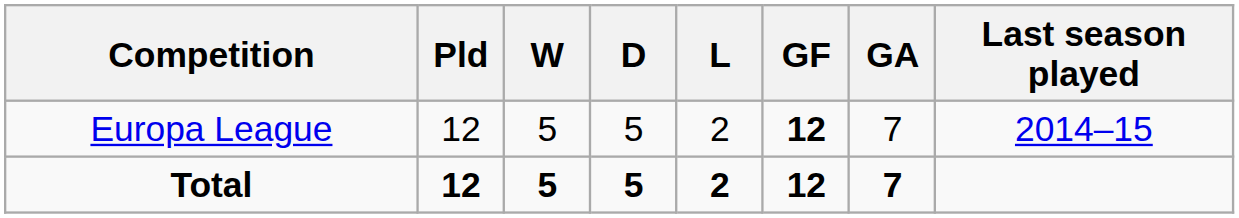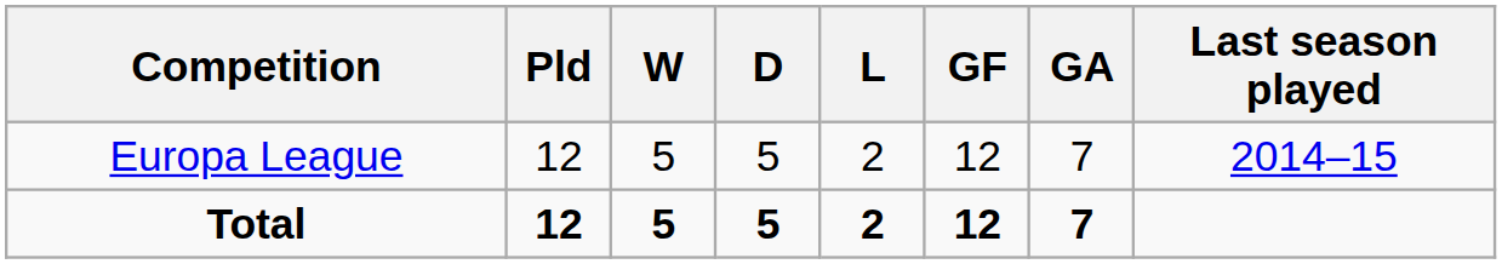Europa League | GF: bold -> normal
